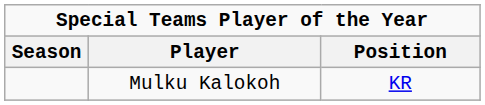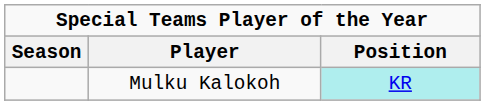Mulku Kalokoh | Position: no background -> paleturquoise background
